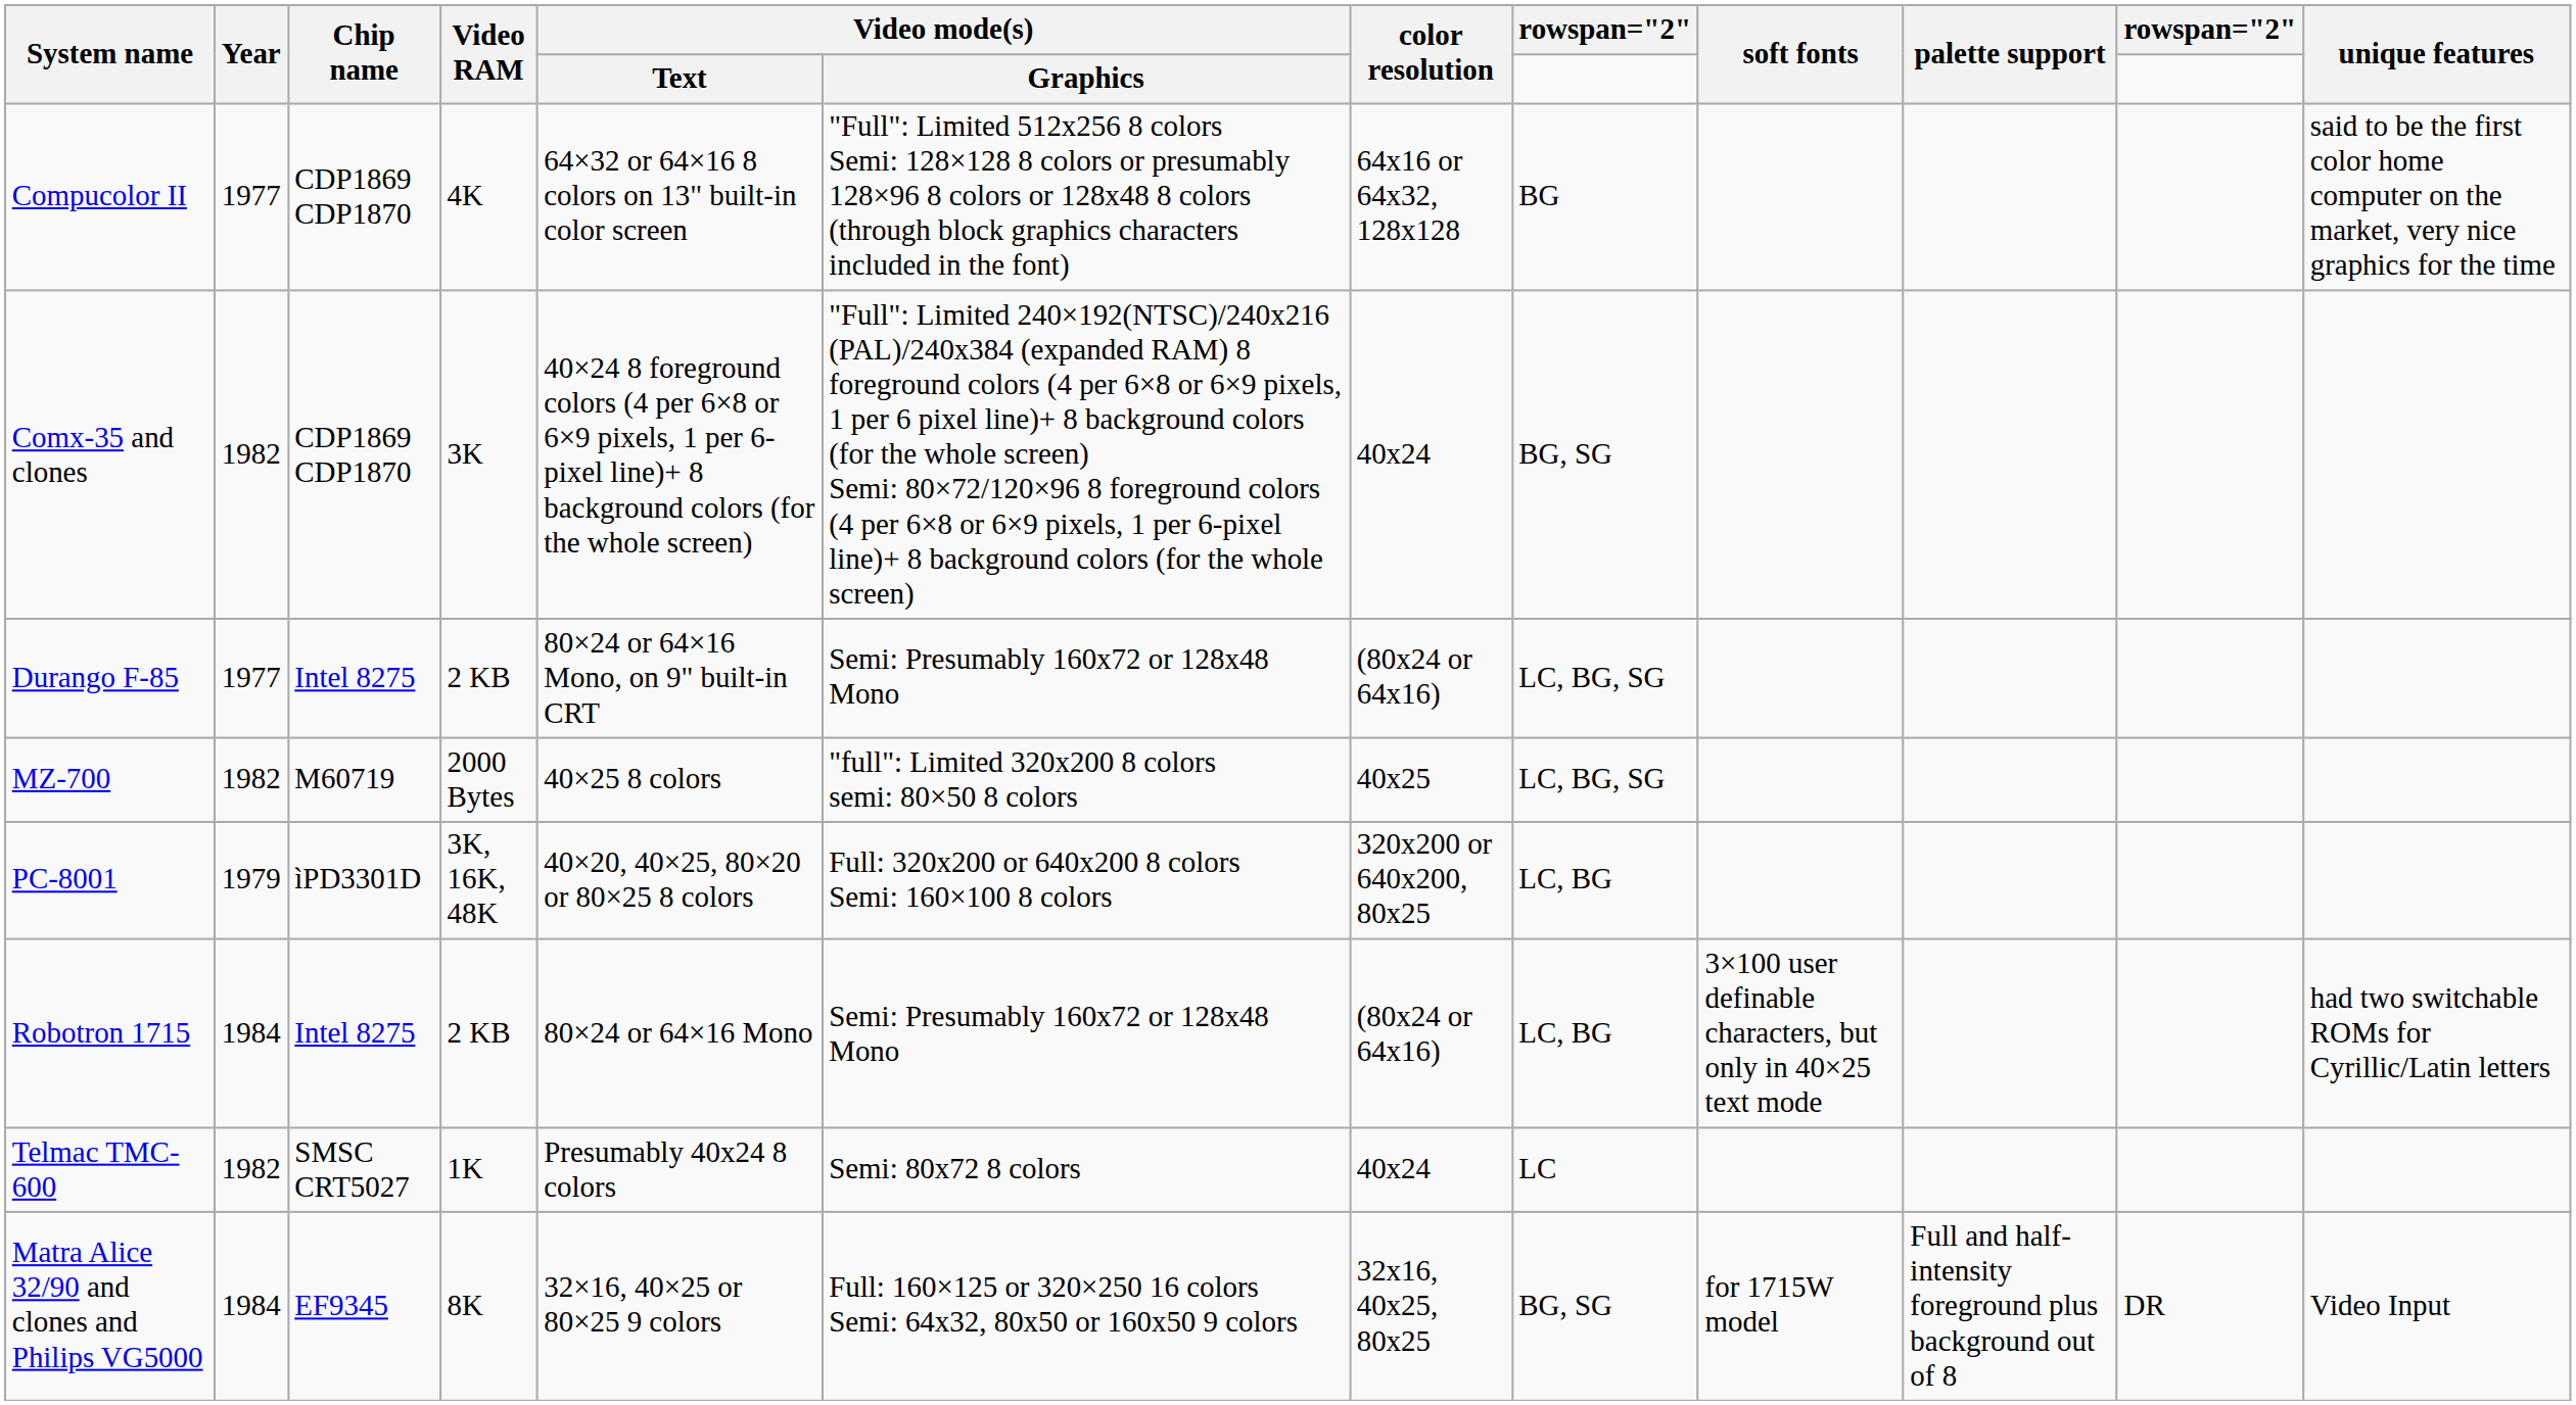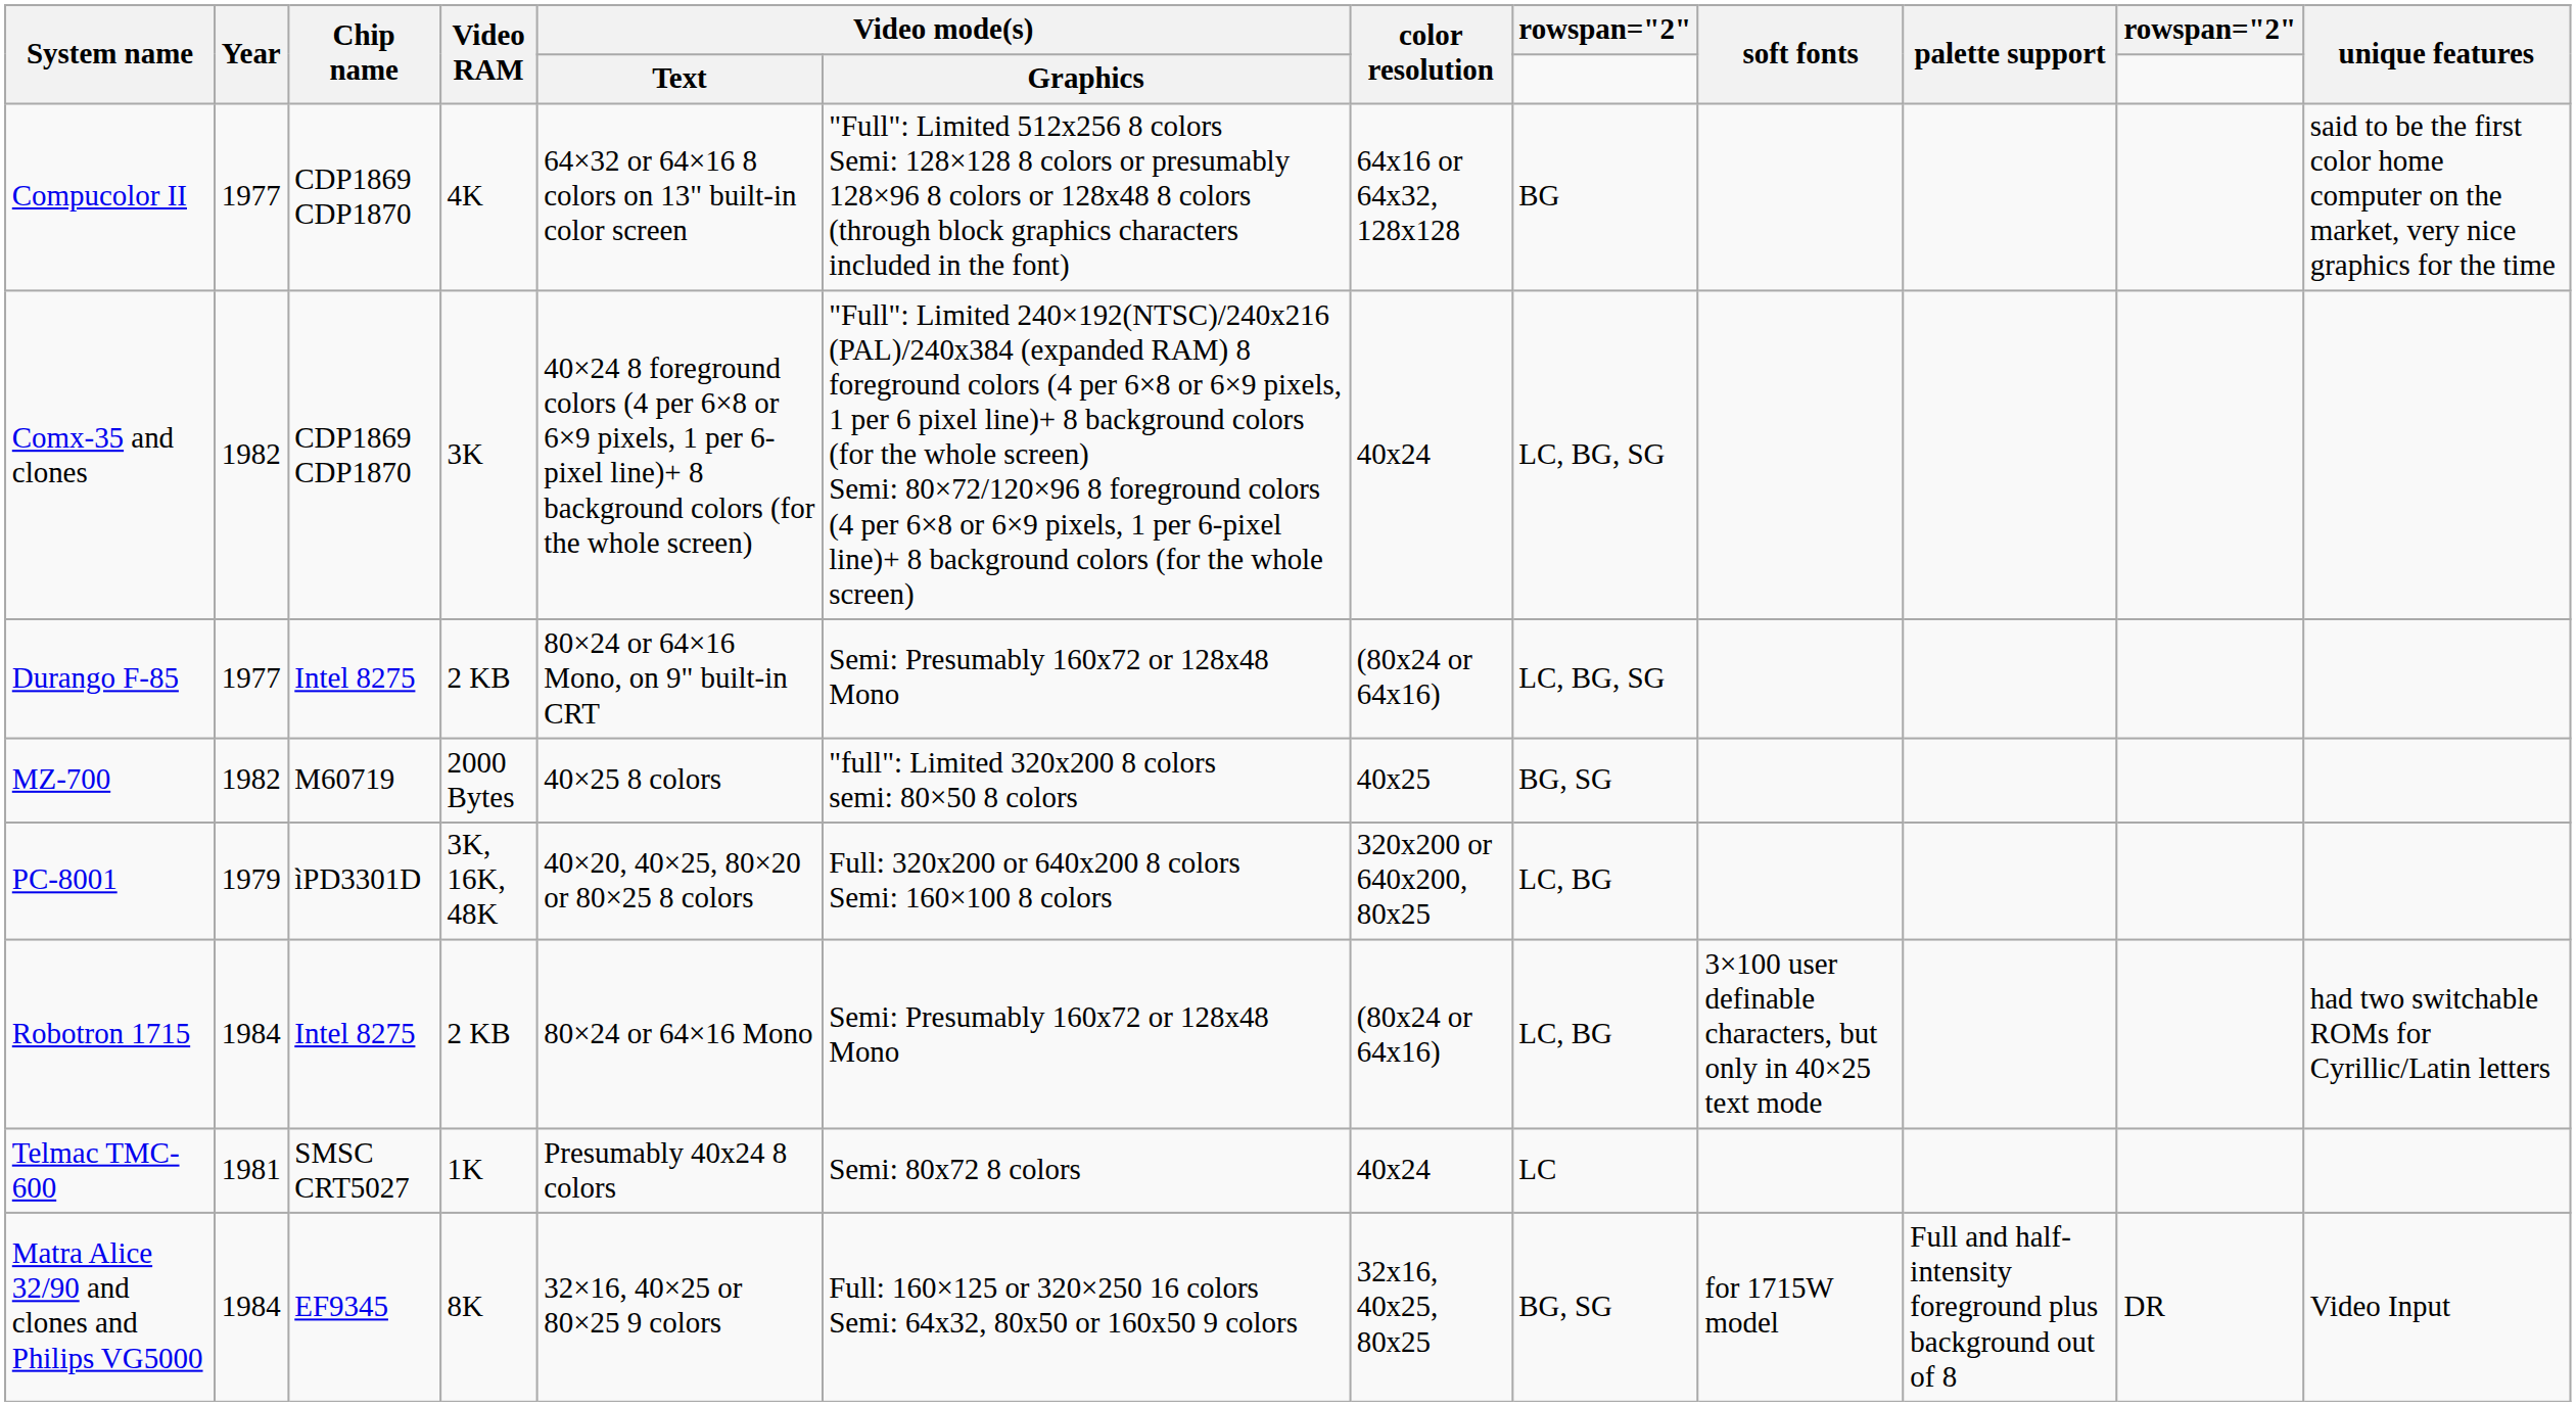Comx-35 and clones | column 8: BG, SG -> LC, BG, SG
MZ-700 | column 8: LC, BG, SG -> BG, SG
Telmac TMC-600 | Year: 1982 -> 1981
